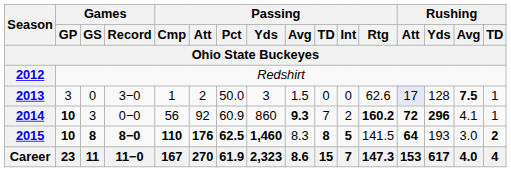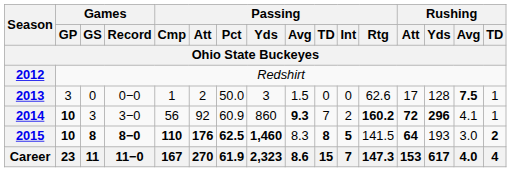2013 | Games / Record / Ohio State Buckeyes: 3−0 -> 0−0
2013 | Rushing / Att / Ohio State Buckeyes: lavender background -> no background
2014 | Games / Record / Ohio State Buckeyes: 0−0 -> 3−0
